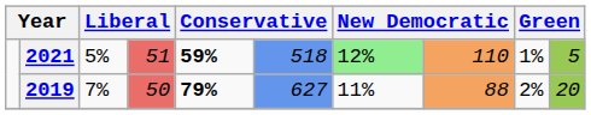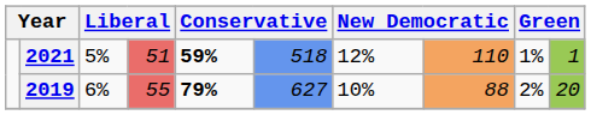2021 | column 7: lightgreen background -> no background
2021 | column 10: 5 -> 1
2019 | column 3: 7% -> 6%
2019 | column 4: 50 -> 55
2019 | column 7: 11% -> 10%
